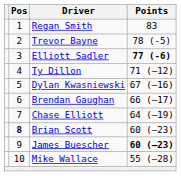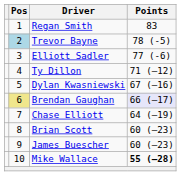Trevor Bayne | Pos: no background -> lightblue background
Elliott Sadler | Points: bold -> normal
Brendan Gaughan | Pos: no background -> khaki background
Brendan Gaughan | Points: no background -> lavender background
Brian Scott | Pos: bold -> normal
James Buescher | Points: bold -> normal
Mike Wallace | Points: normal -> bold
